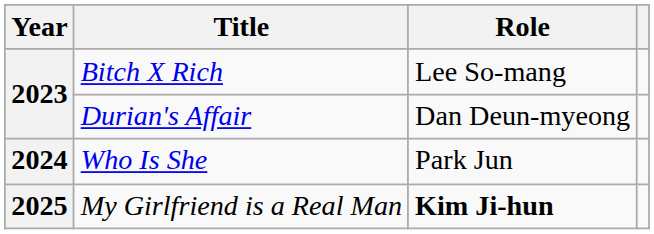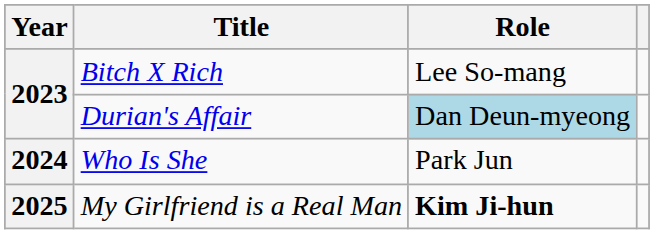Durian's Affair | Role: no background -> lightblue background
